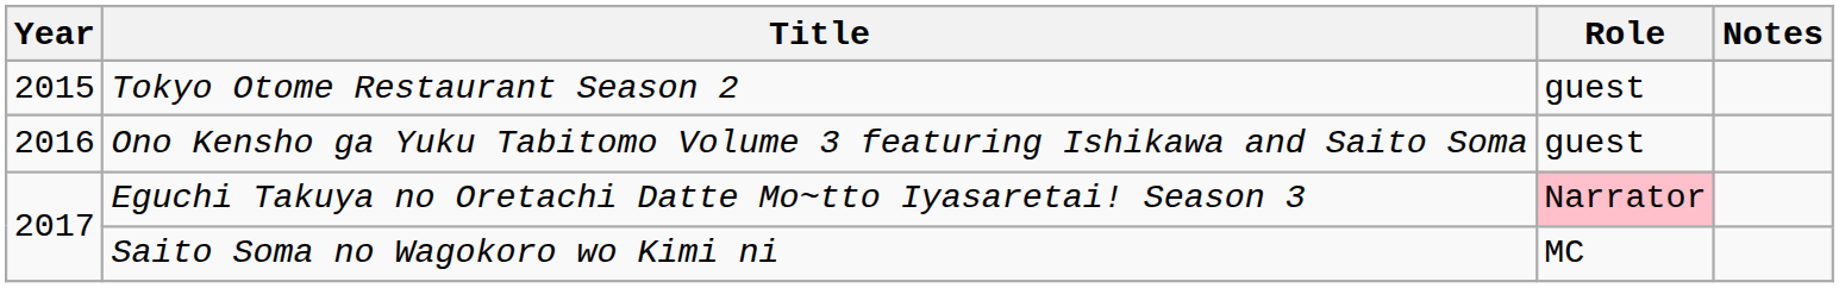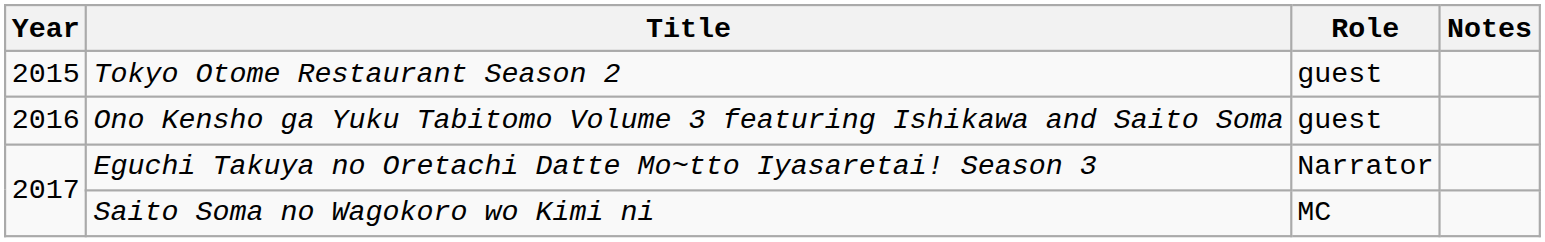Eguchi Takuya no Oretachi Datte Mo~tto Iyasaretai! Season 3 | Role: pink background -> no background
